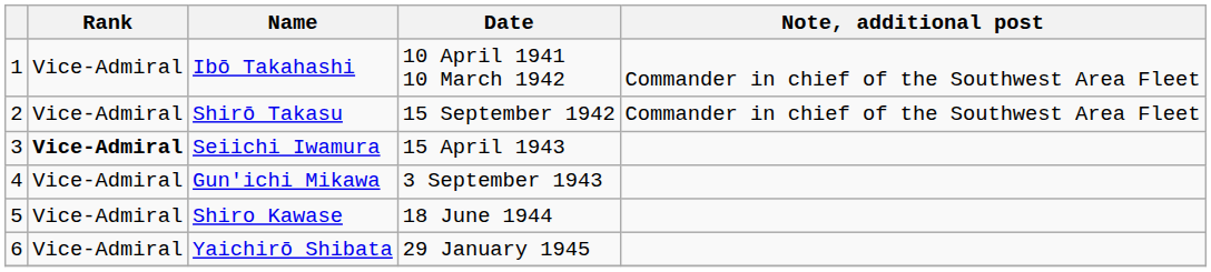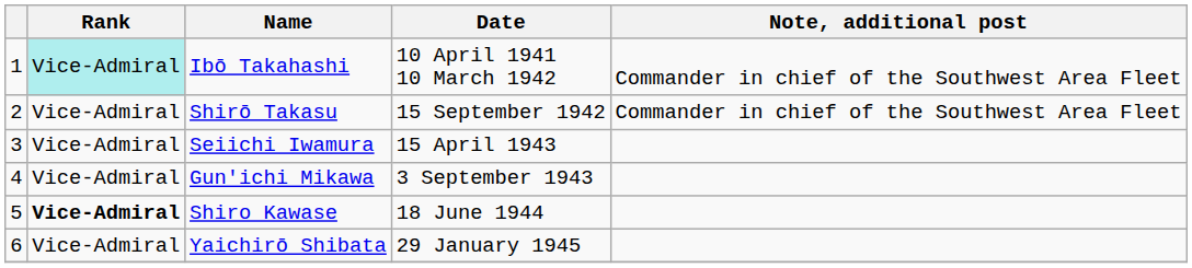Ibō Takahashi | Rank: no background -> paleturquoise background
Seiichi Iwamura | Rank: bold -> normal
Shiro Kawase | Rank: normal -> bold
